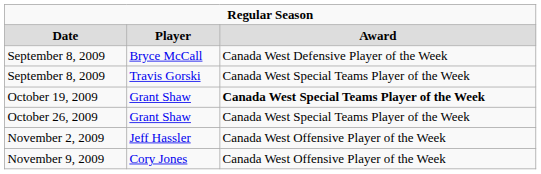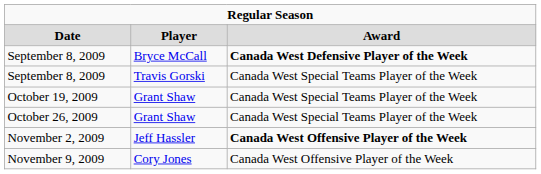September 8, 2009 / Bryce McCall | column 3: normal -> bold
October 19, 2009 | column 3: bold -> normal
November 2, 2009 | column 3: normal -> bold
